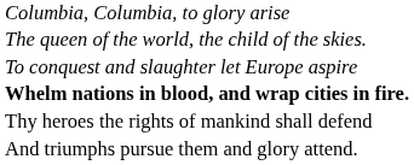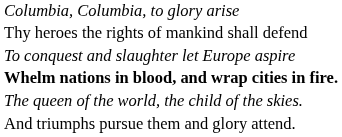row 2 | column 1: The queen of the world, the child of the skies. -> Thy heroes the rights of mankind shall defend
row 5 | column 1: Thy heroes the rights of mankind shall defend -> The queen of the world, the child of the skies.
